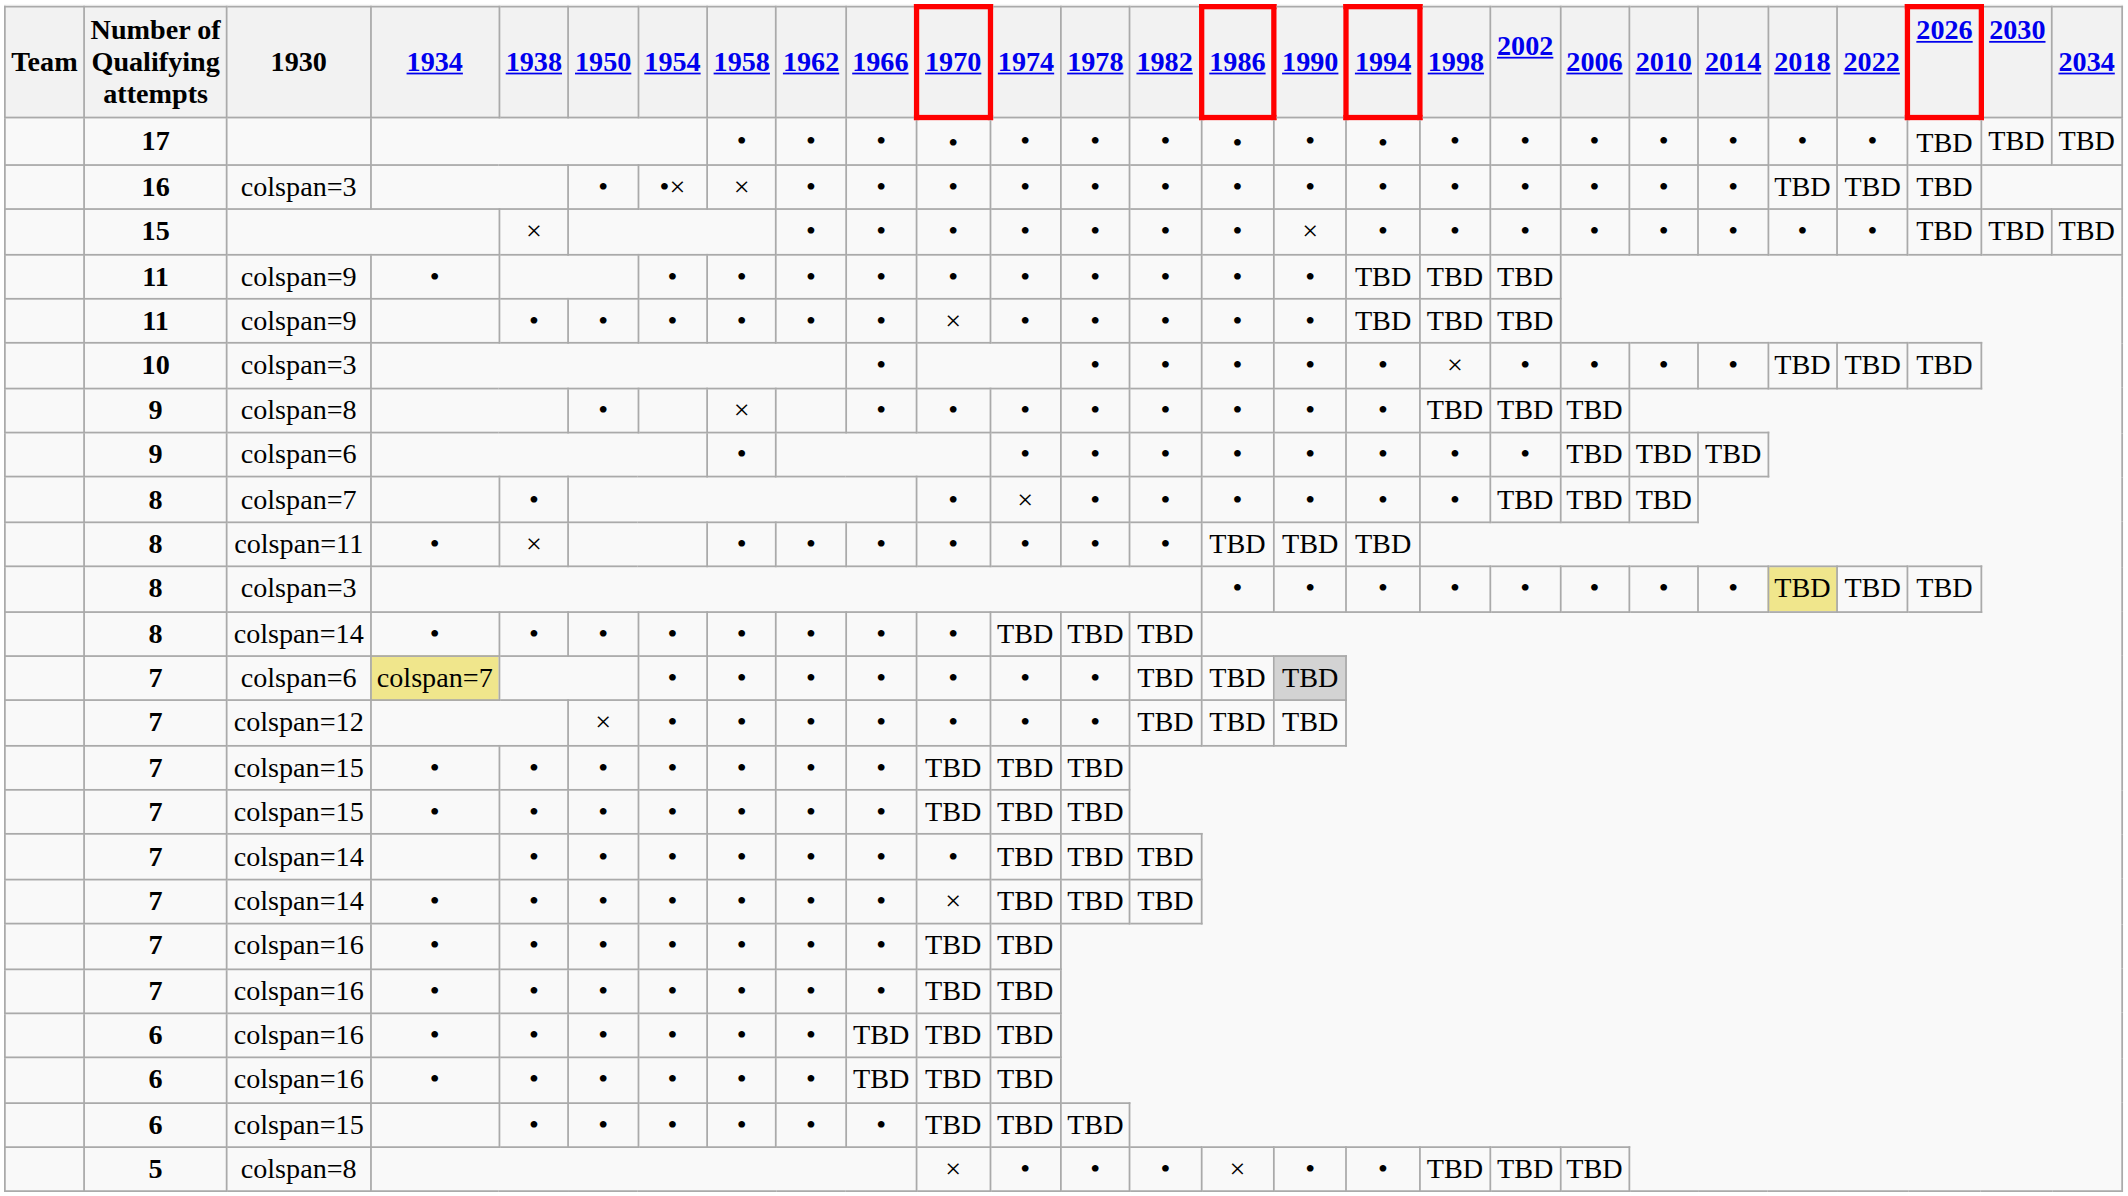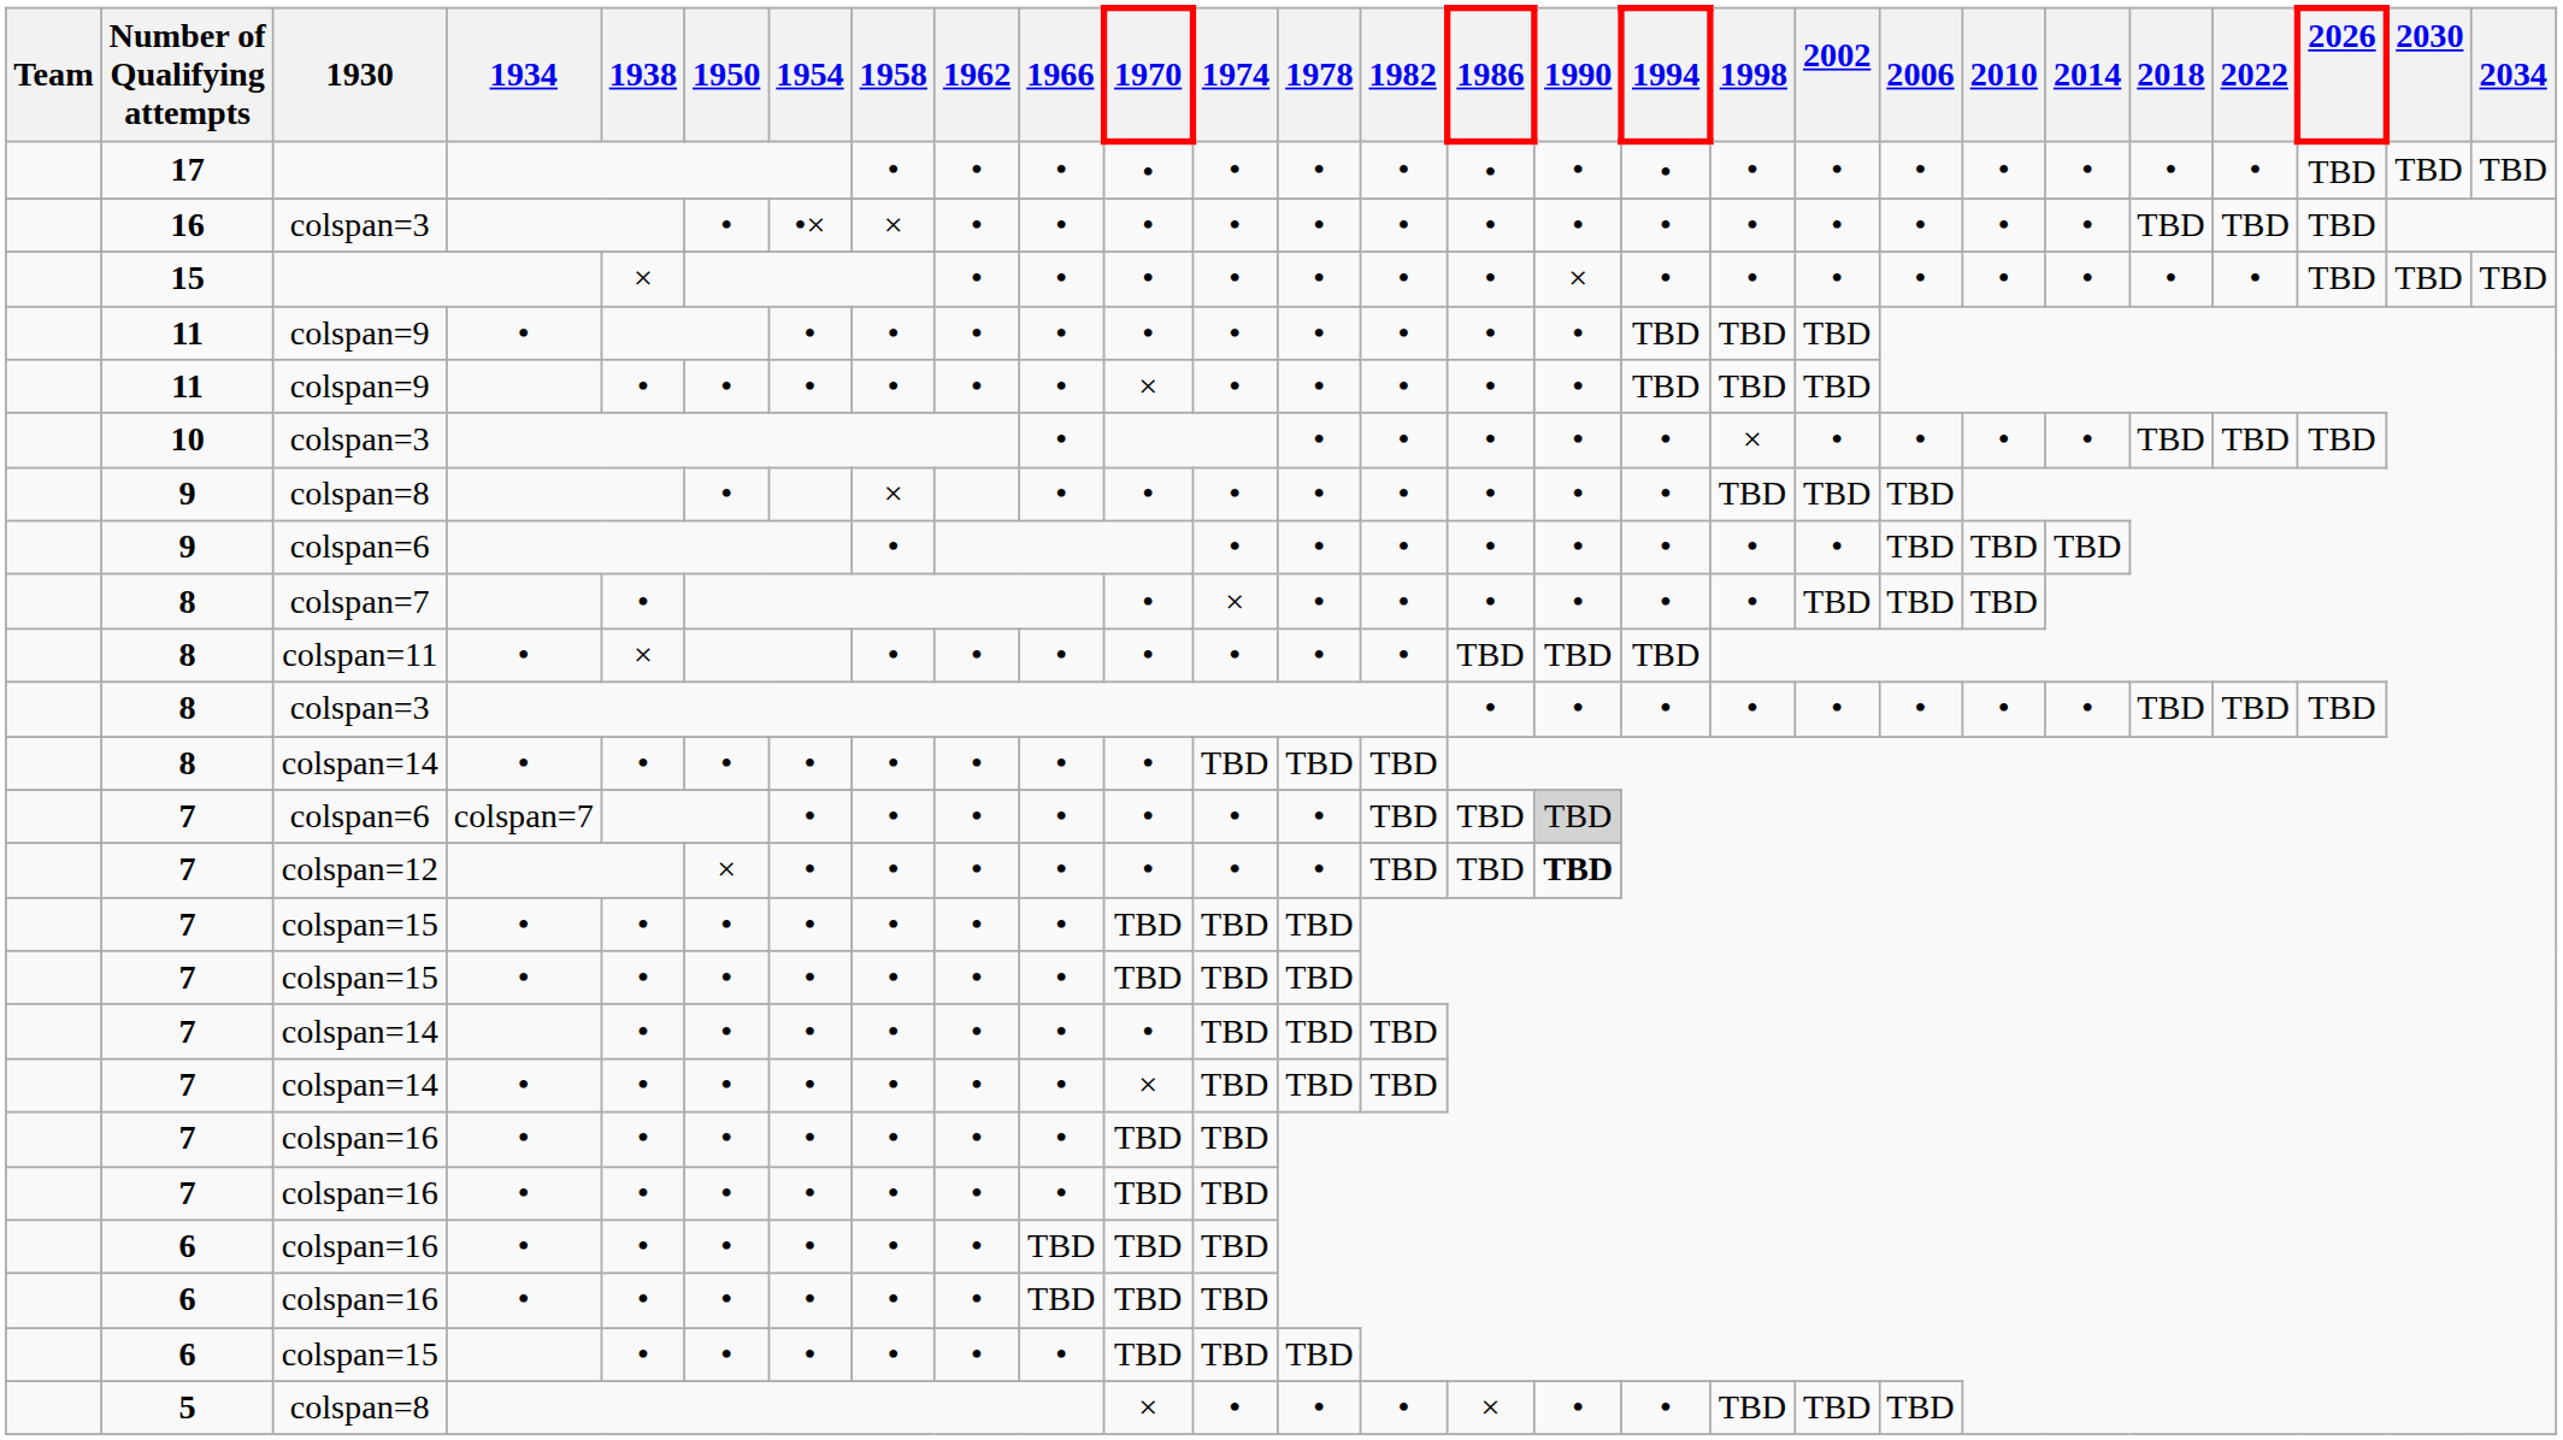8 / colspan=3 | 2018: khaki background -> no background
7 / colspan=6 | 1934: khaki background -> no background
colspan=12 | 1990: normal -> bold
